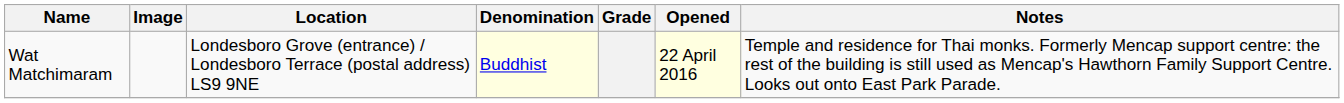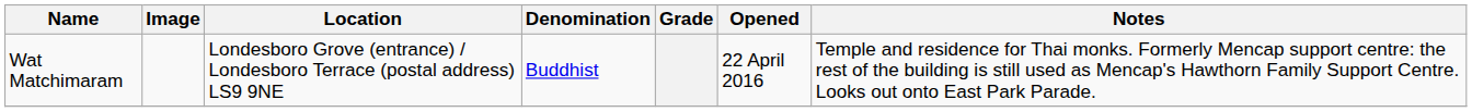Wat Matchimaram | Denomination: lightyellow background -> no background
Wat Matchimaram | Opened: lightyellow background -> no background
